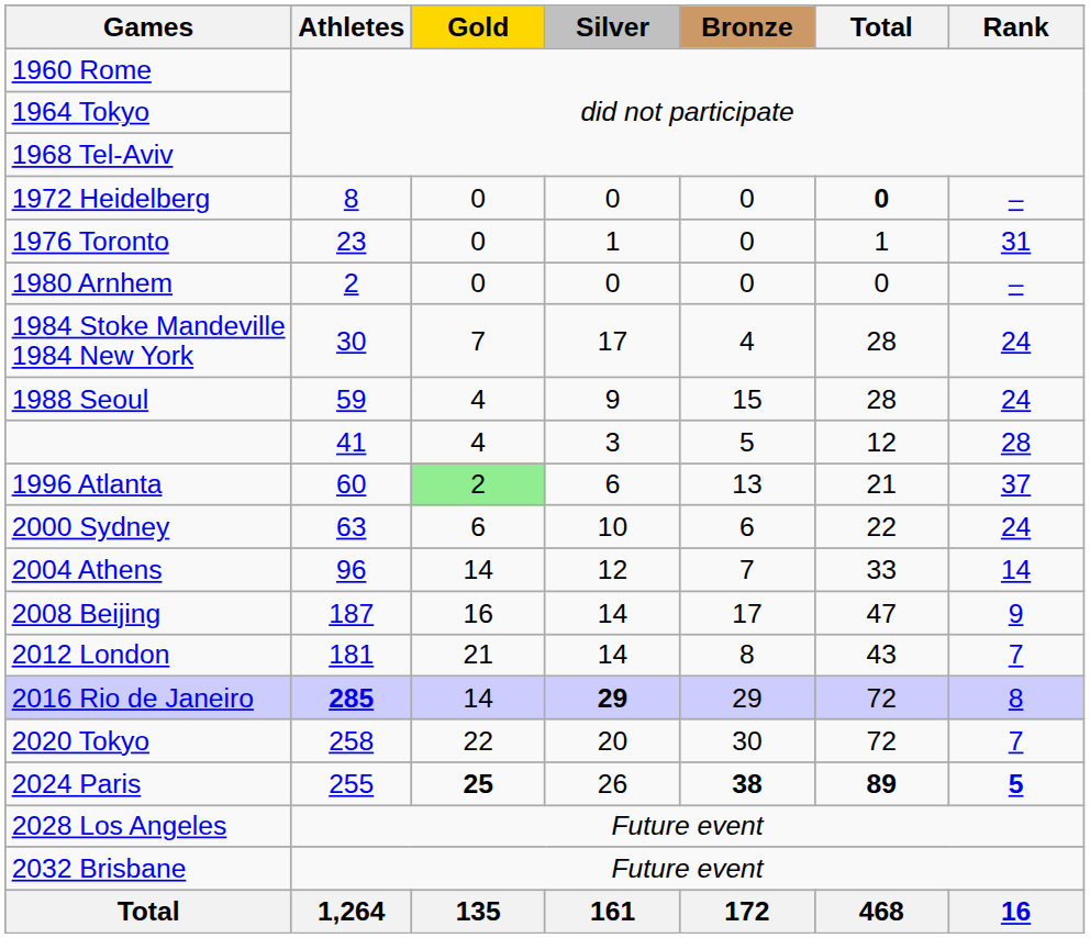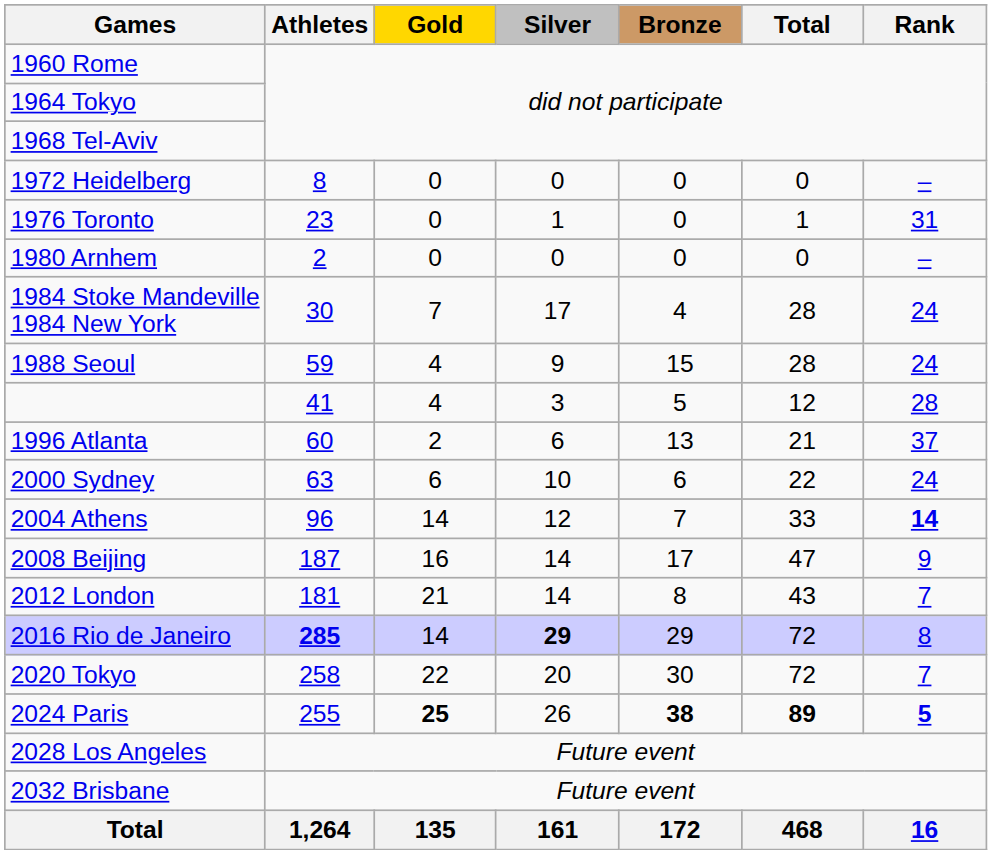1972 Heidelberg | Total: bold -> normal
1996 Atlanta | Gold: lightgreen background -> no background
2004 Athens | Rank: normal -> bold
